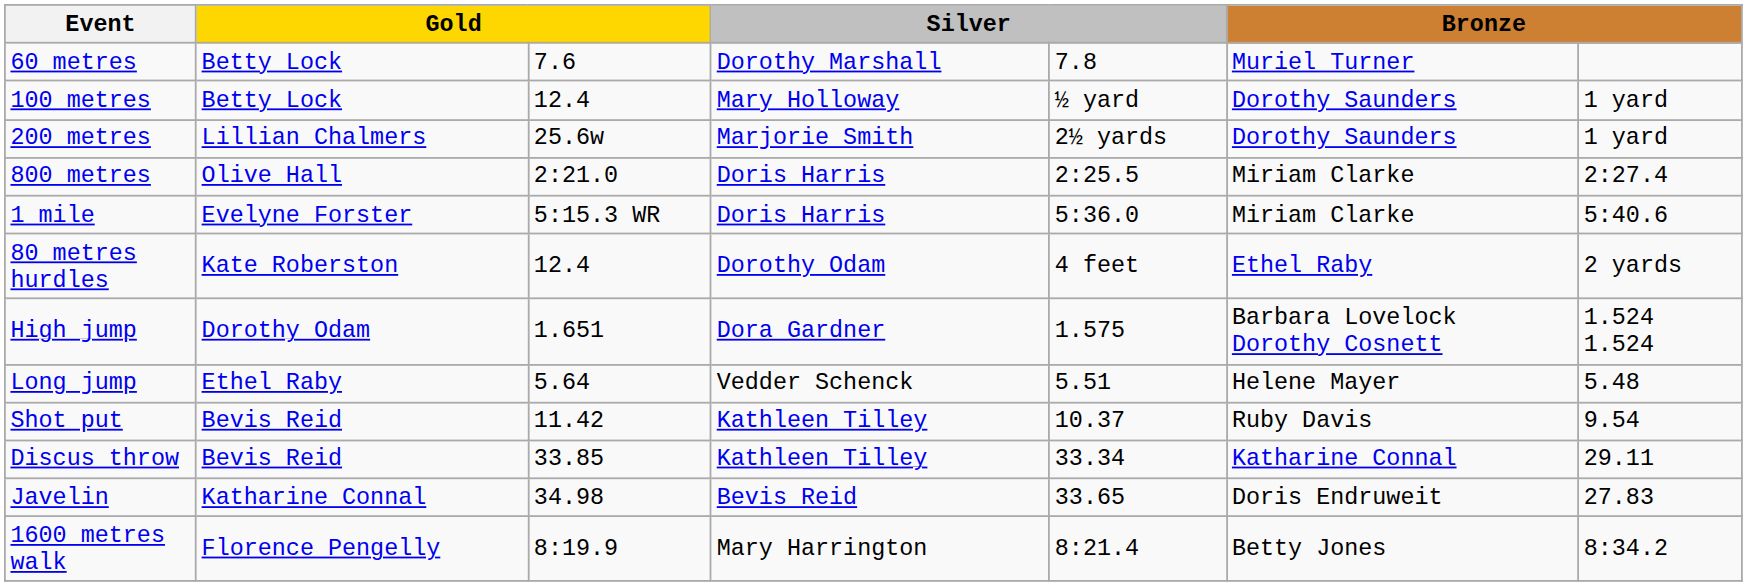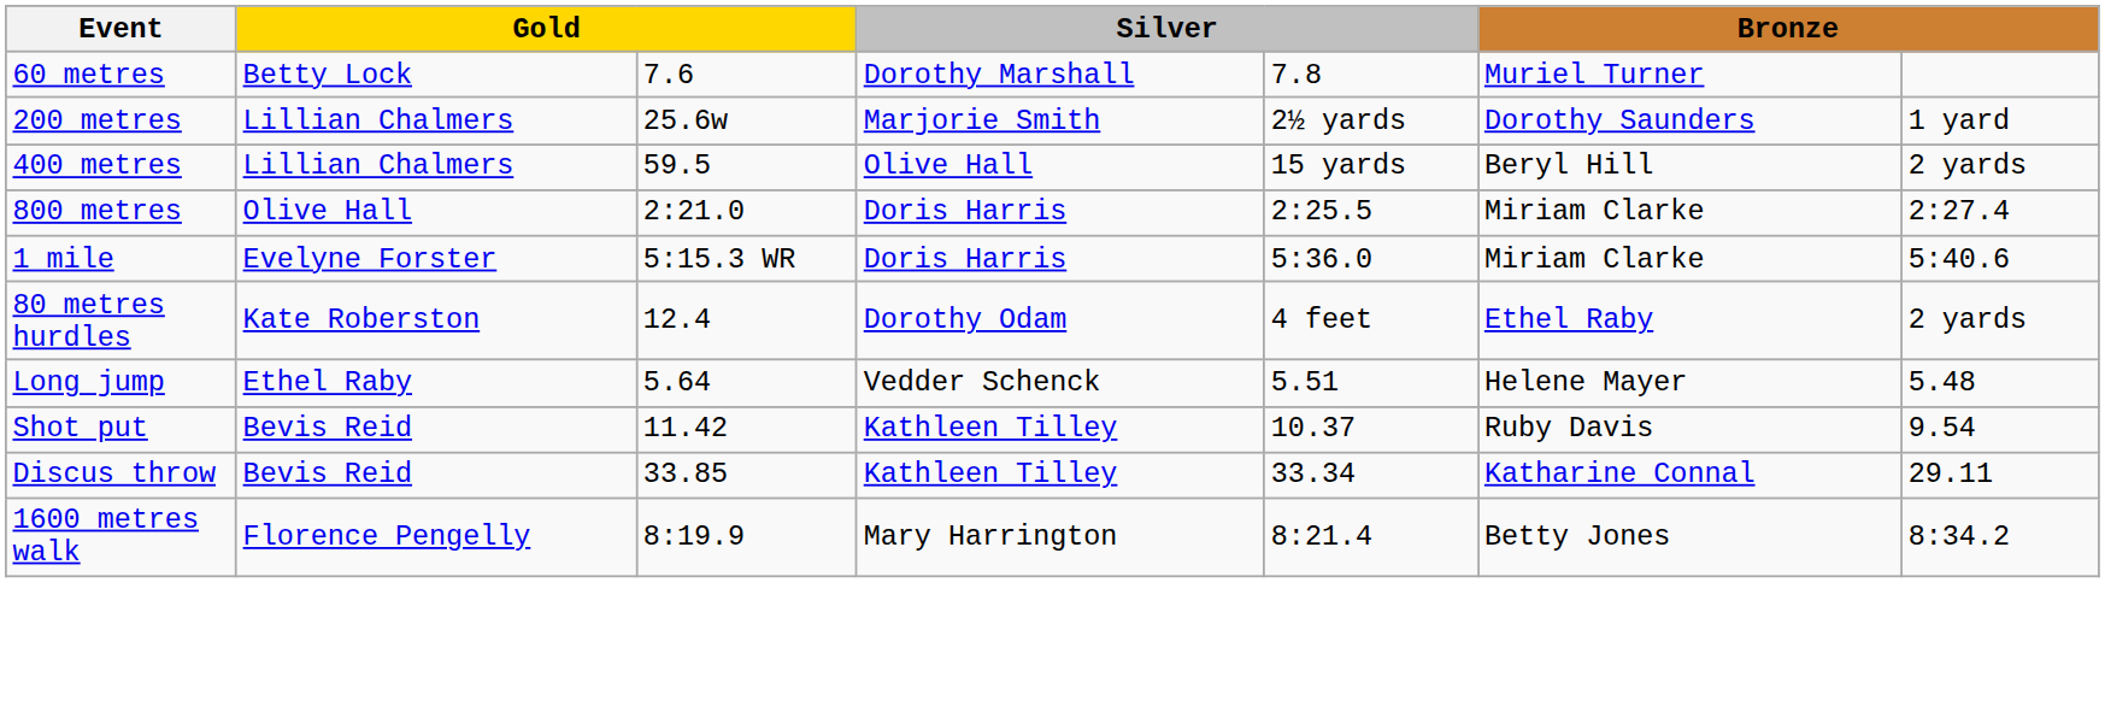- row: 100 metres | Betty Lock | 12.4 | Mary Holloway | ½ yard | Dorothy Saunders | 1 yard
+ row: 400 metres | Lillian Chalmers | 59.5 | Olive Hall | 15 yards | Beryl Hill | 2 yards
- row: High jump | Dorothy Odam | 1.651 | Dora Gardner | 1.575 | Barbara Lovelock Dorothy Cosnett | 1.524 1.524
- row: Javelin | Katharine Connal | 34.98 | Bevis Reid | 33.65 | Doris Endruweit | 27.83
